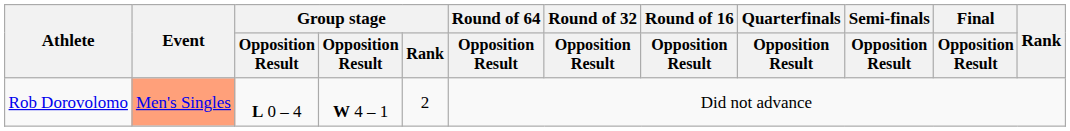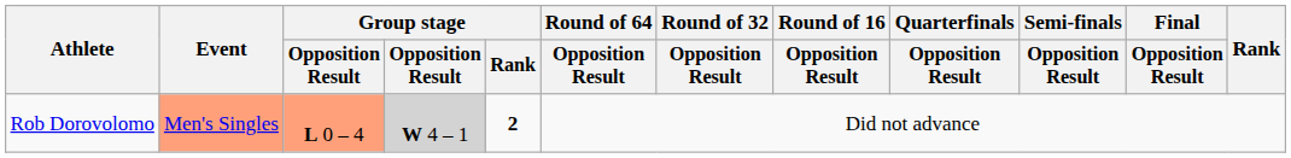Rob Dorovolomo | column 3: no background -> lightsalmon background
Rob Dorovolomo | column 4: no background -> lightgrey background
Rob Dorovolomo | Group stage / Rank: normal -> bold
